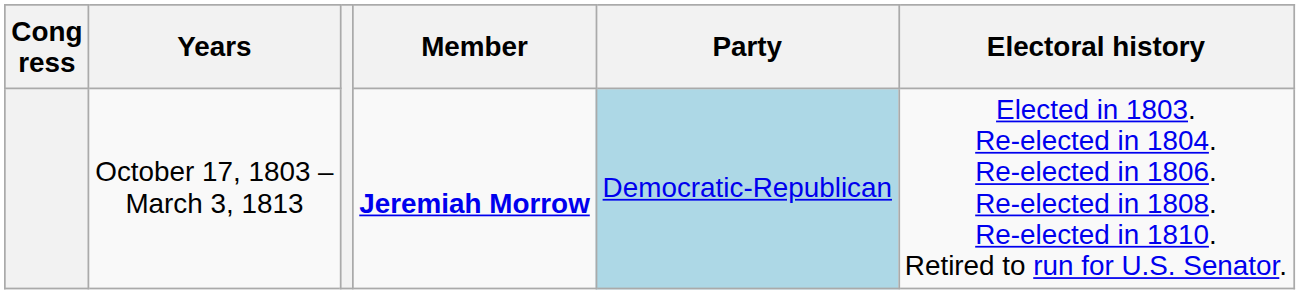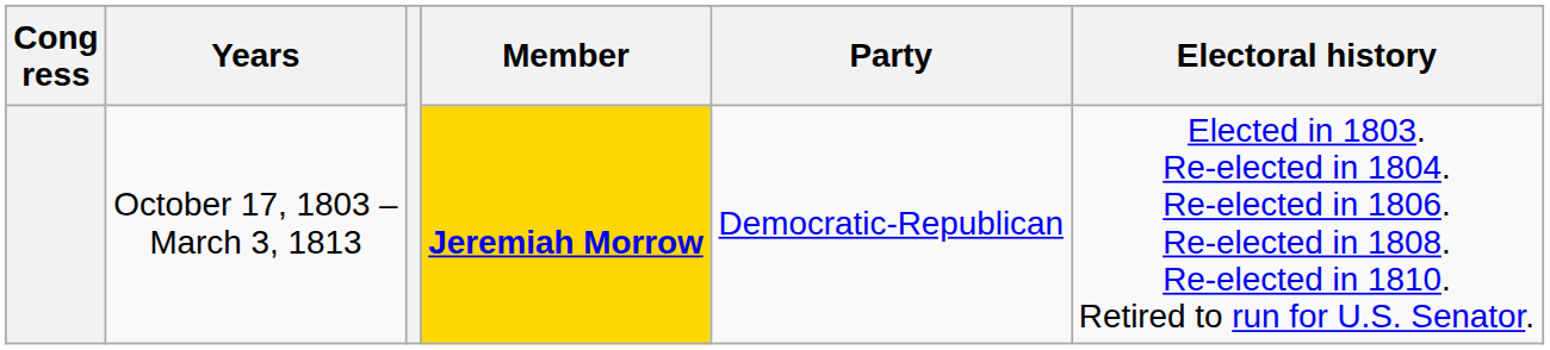October 17, 1803 – March 3, 1813 | Member: no background -> gold background
October 17, 1803 – March 3, 1813 | Party: lightblue background -> no background
